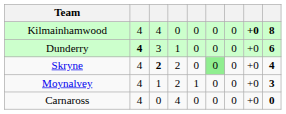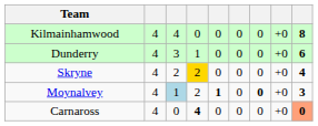Kilmainhamwood | column 8: bold -> normal
Dunderry | column 2: bold -> normal
Skryne | column 3: bold -> normal
Skryne | column 4: no background -> gold background
Skryne | column 6: lightgreen background -> no background
Moynalvey | column 3: no background -> lightblue background
Moynalvey | column 5: normal -> bold
Moynalvey | column 7: normal -> bold
Carnaross | column 4: normal -> bold
Carnaross | column 9: no background -> lightsalmon background
